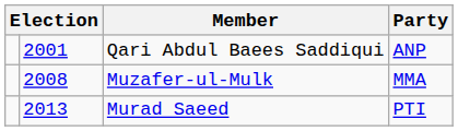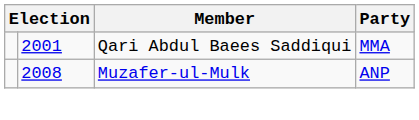Qari Abdul Baees Saddiqui | Party: ANP -> MMA
Muzafer-ul-Mulk | Party: MMA -> ANP
- row: 2013 | Murad Saeed | PTI
